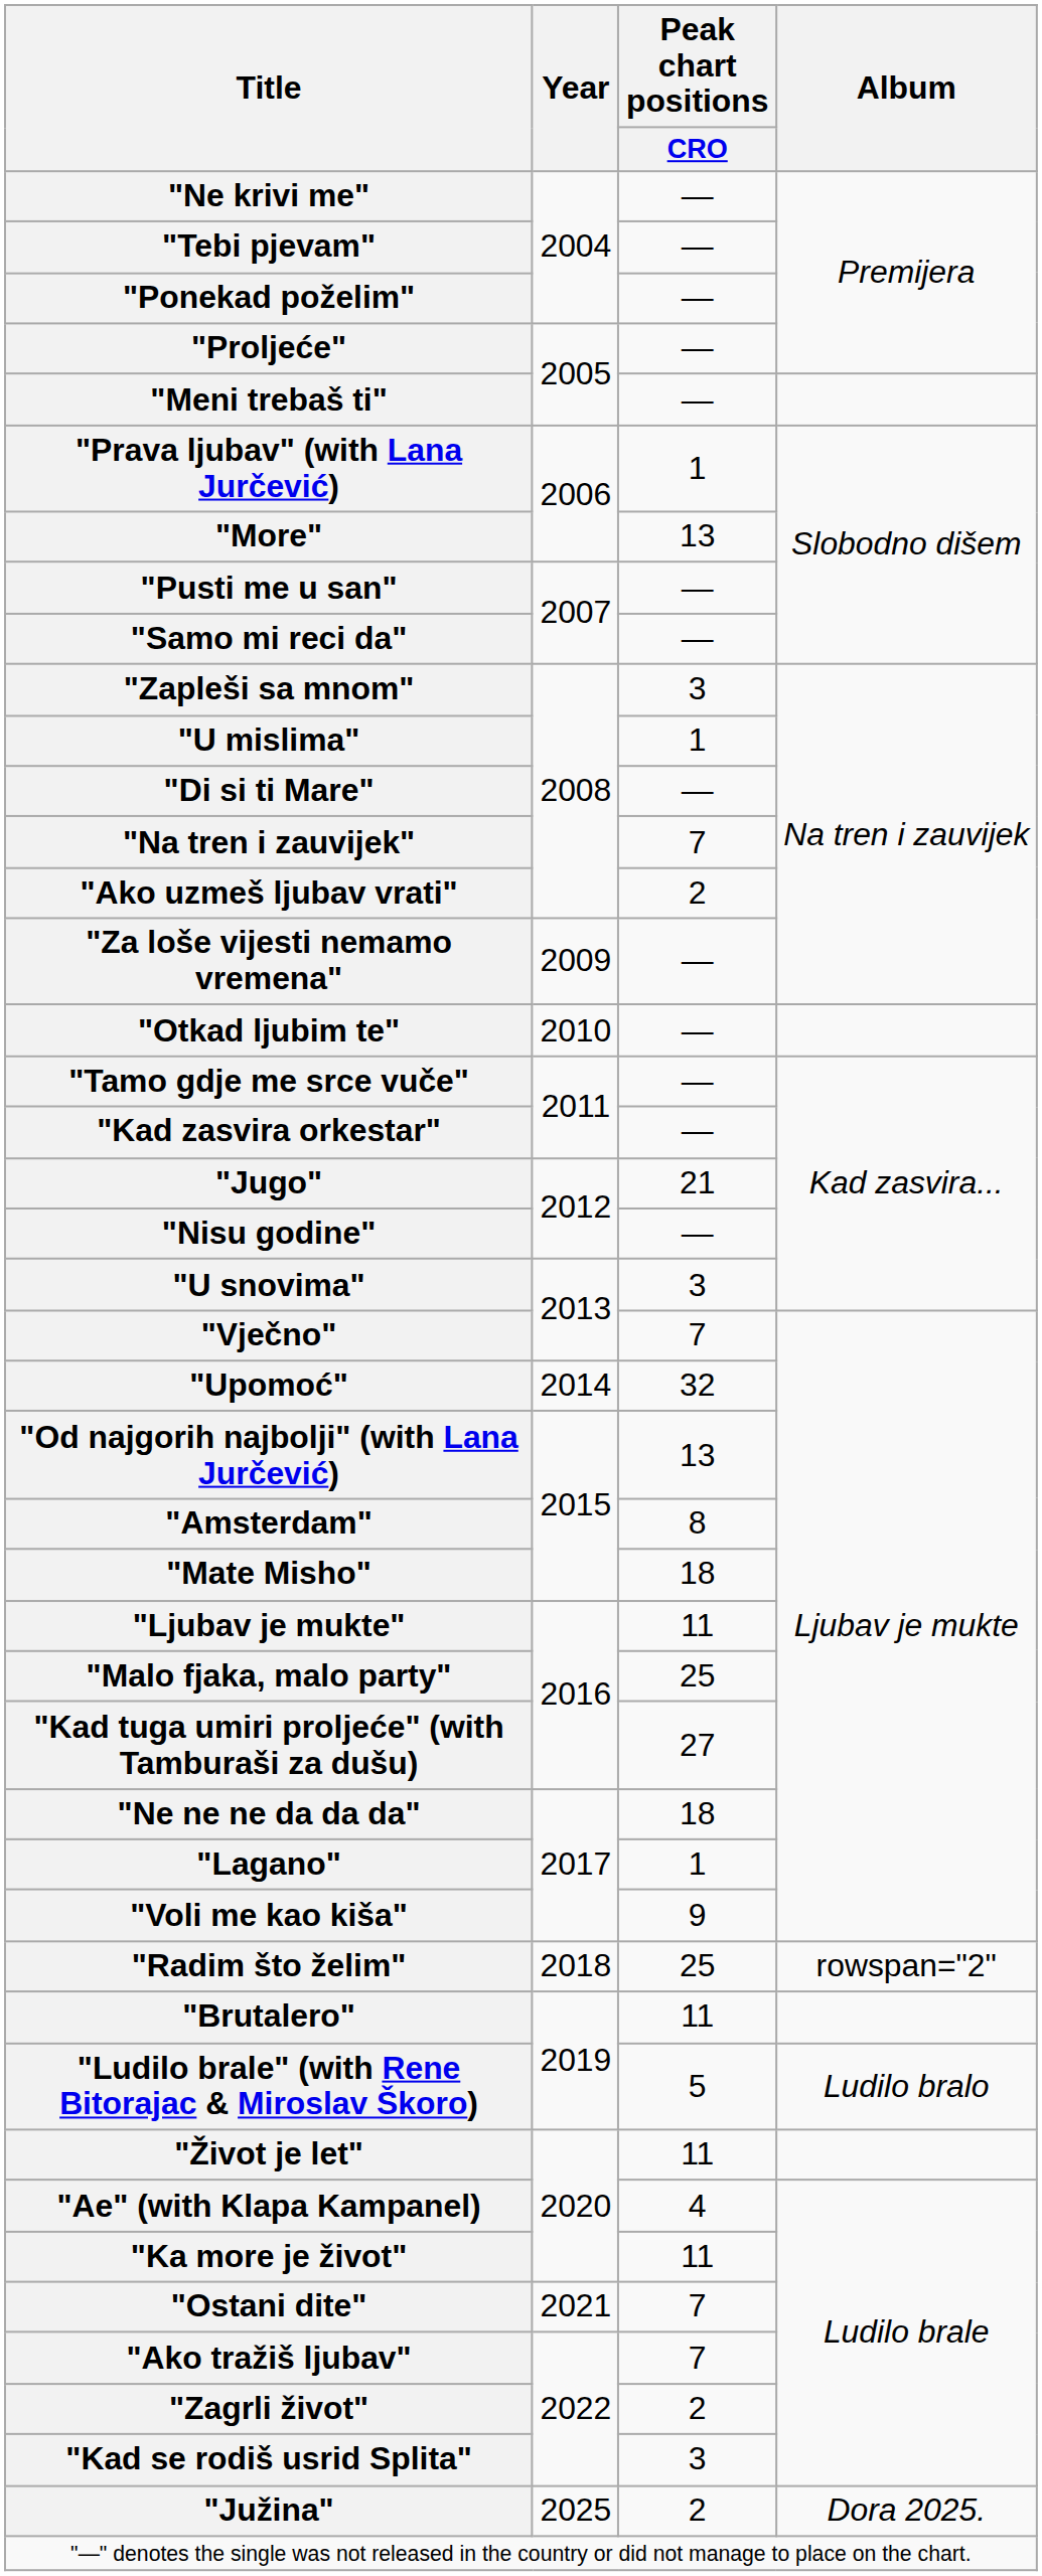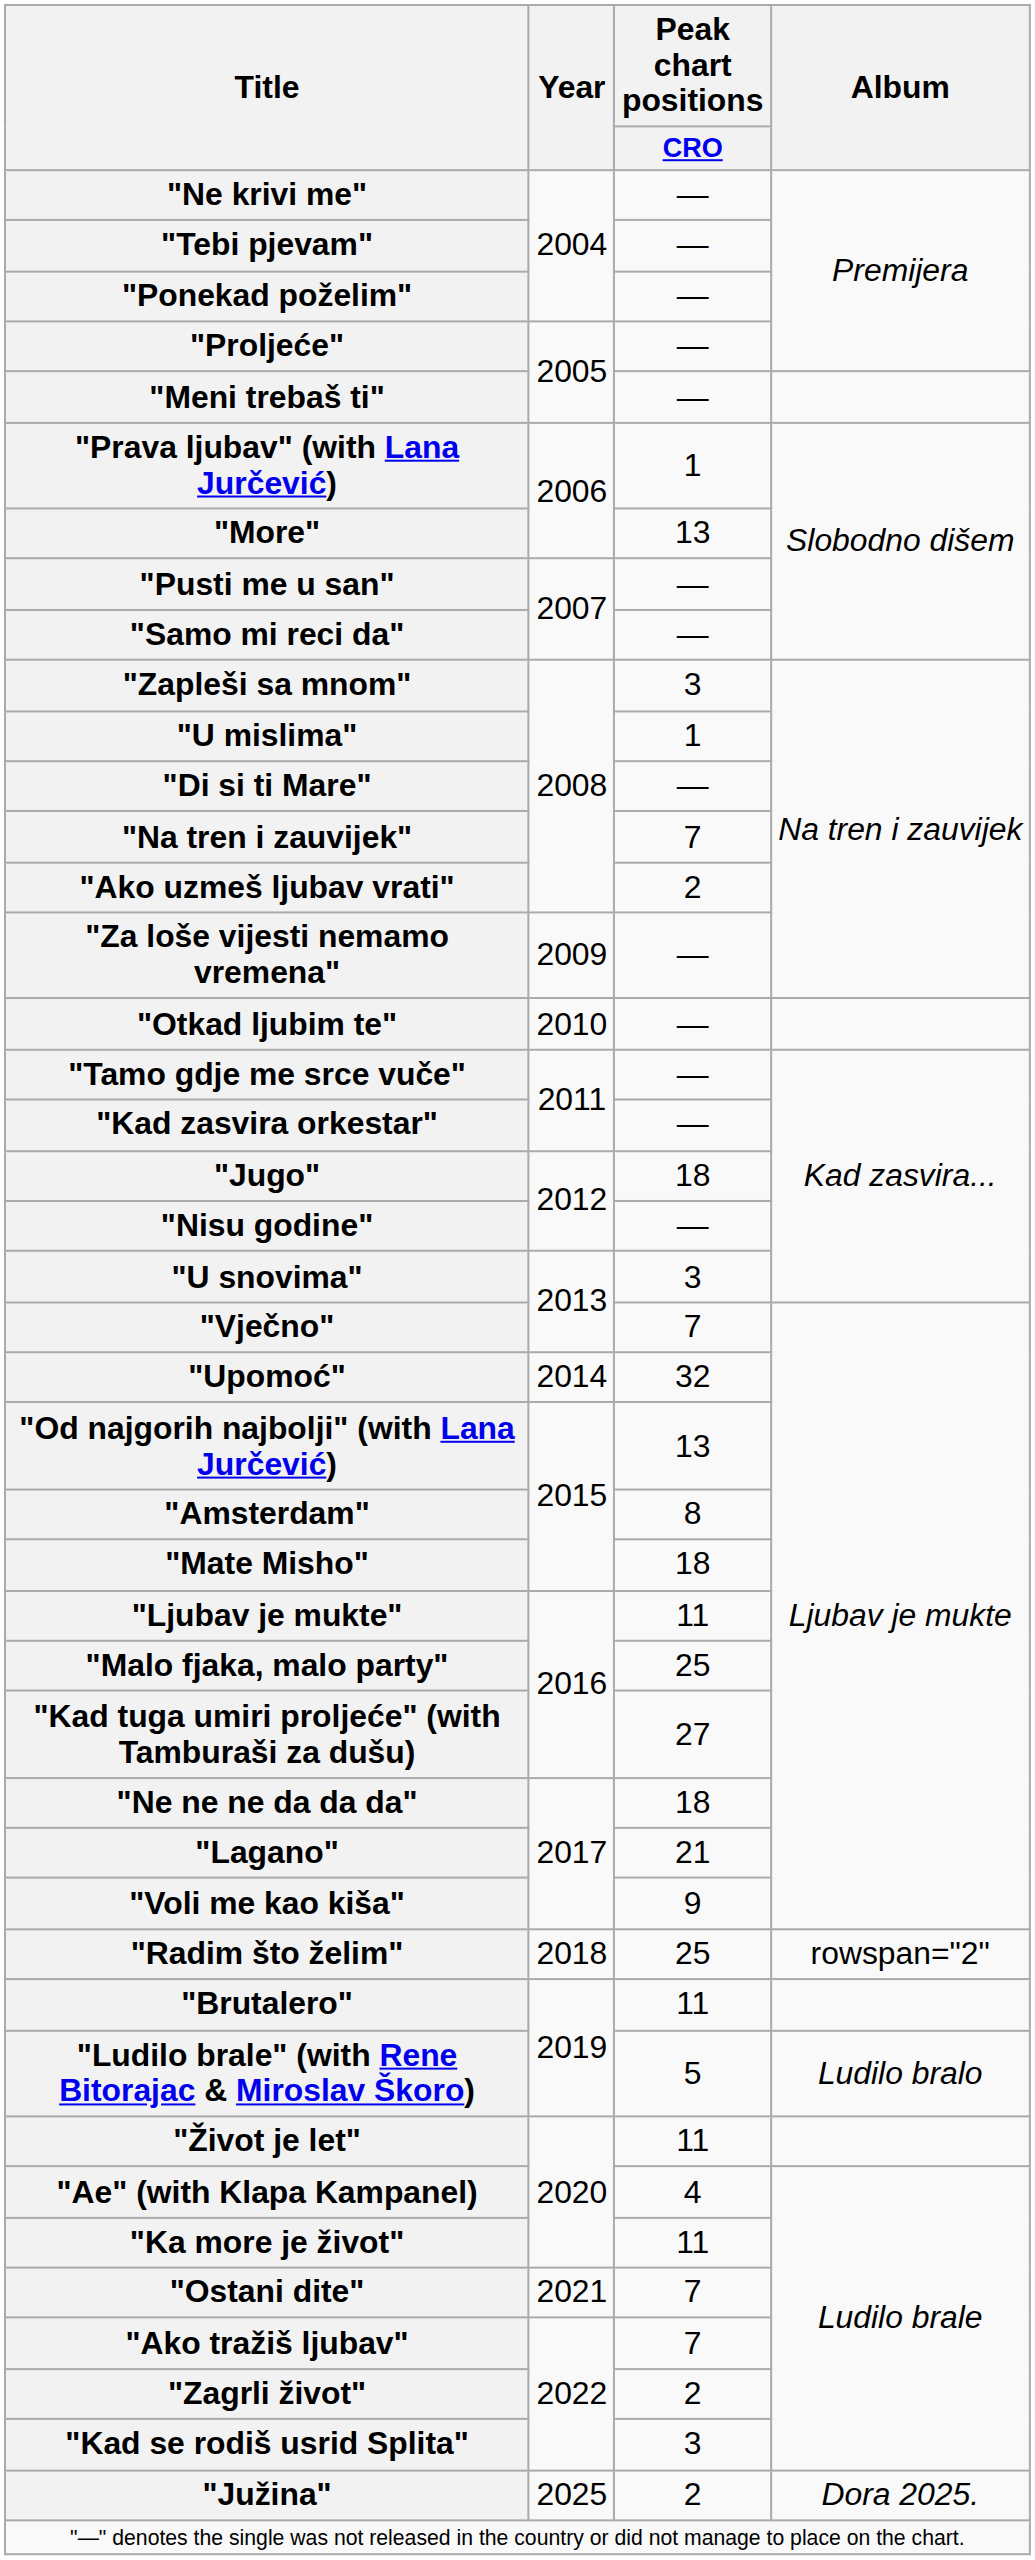"Jugo" | Peak chart positions / CRO: 21 -> 18
"Lagano" | Peak chart positions / CRO: 1 -> 21
